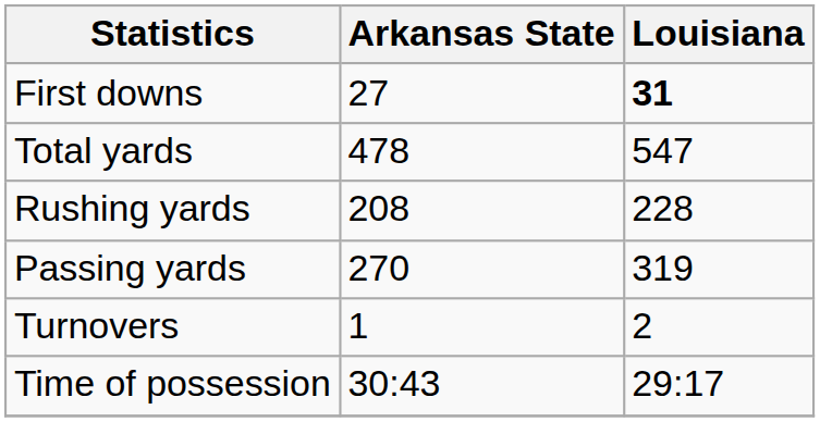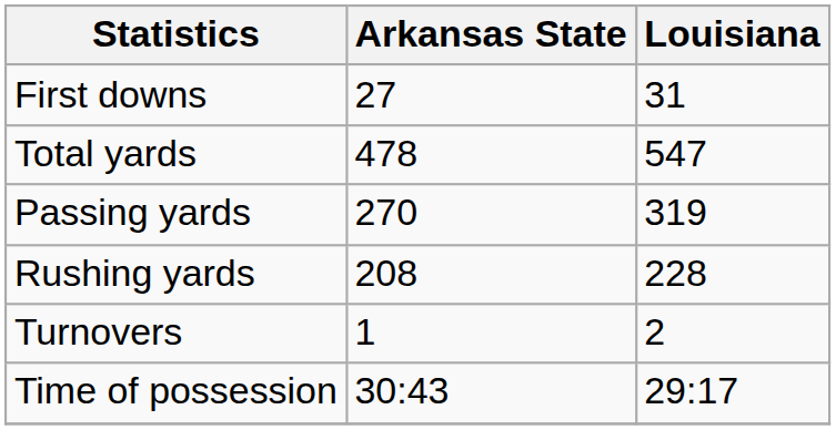First downs | Louisiana: bold -> normal
rows swapped: Rushing yards <-> Passing yards
